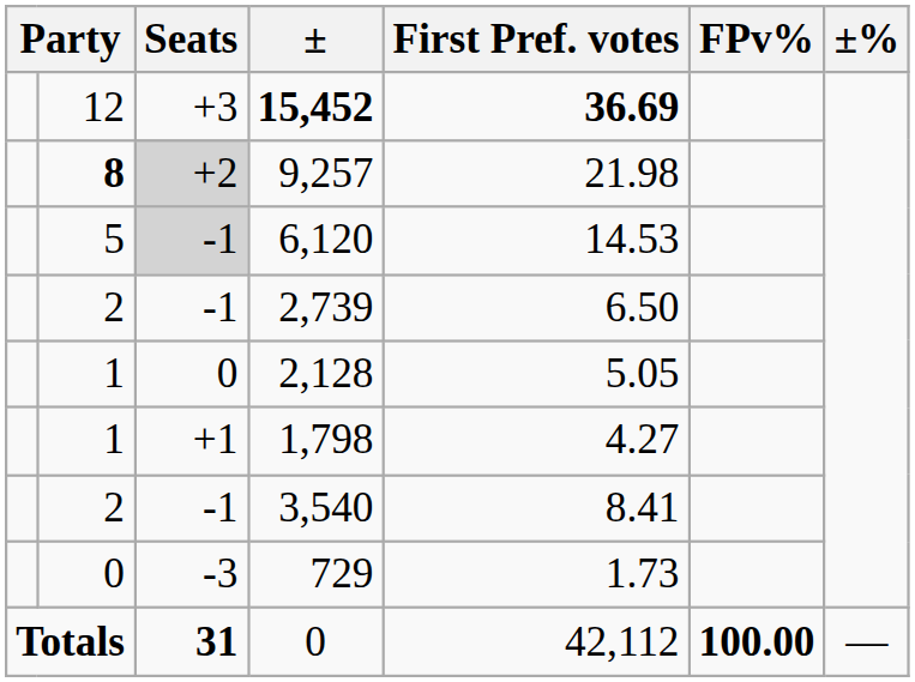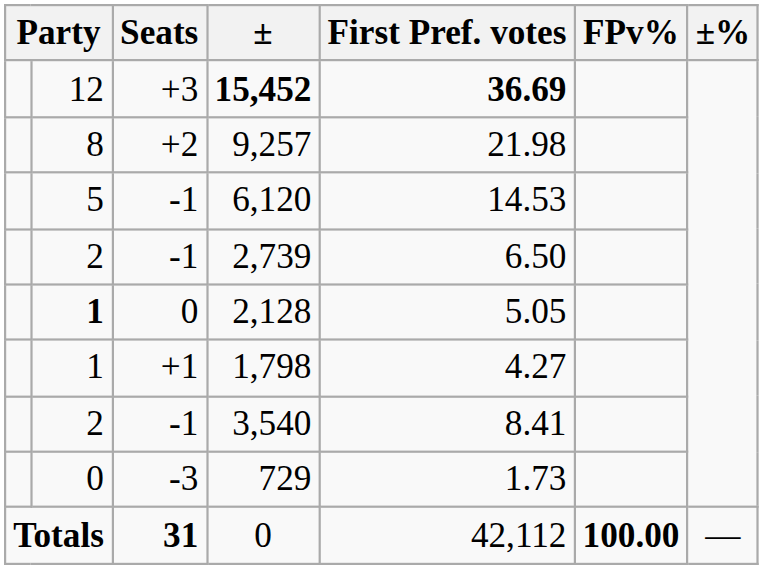9,257 | column 2: bold -> normal
9,257 | Seats: lightgrey background -> no background
6,120 | Seats: lightgrey background -> no background
2,128 | column 2: normal -> bold
